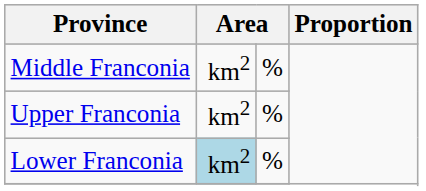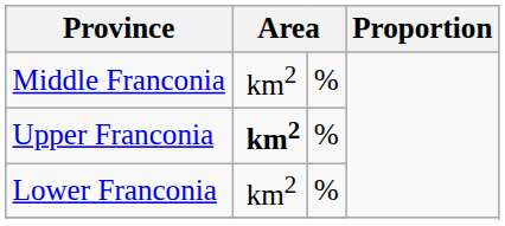Upper Franconia | column 2: normal -> bold
Lower Franconia | column 2: lightblue background -> no background
